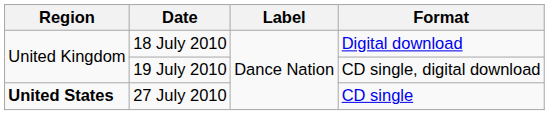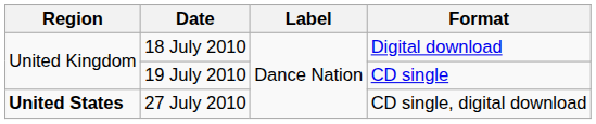19 July 2010 | Format: CD single, digital download -> CD single
27 July 2010 | Format: CD single -> CD single, digital download
